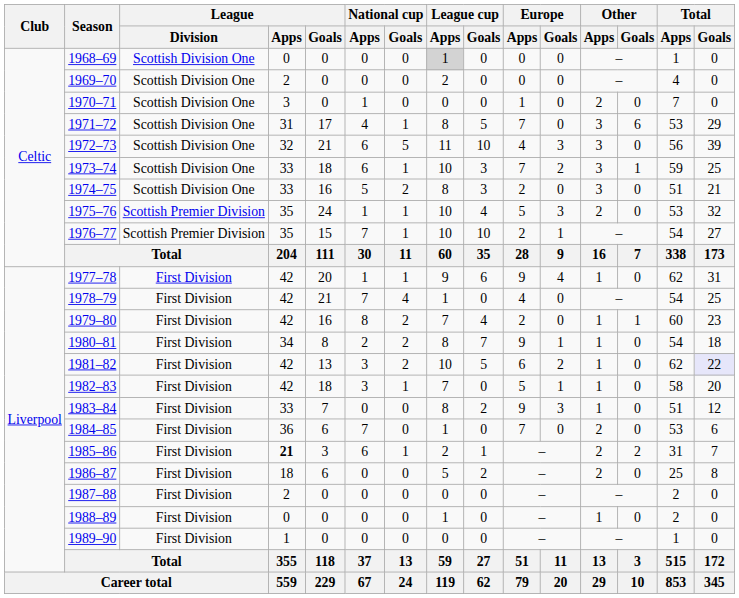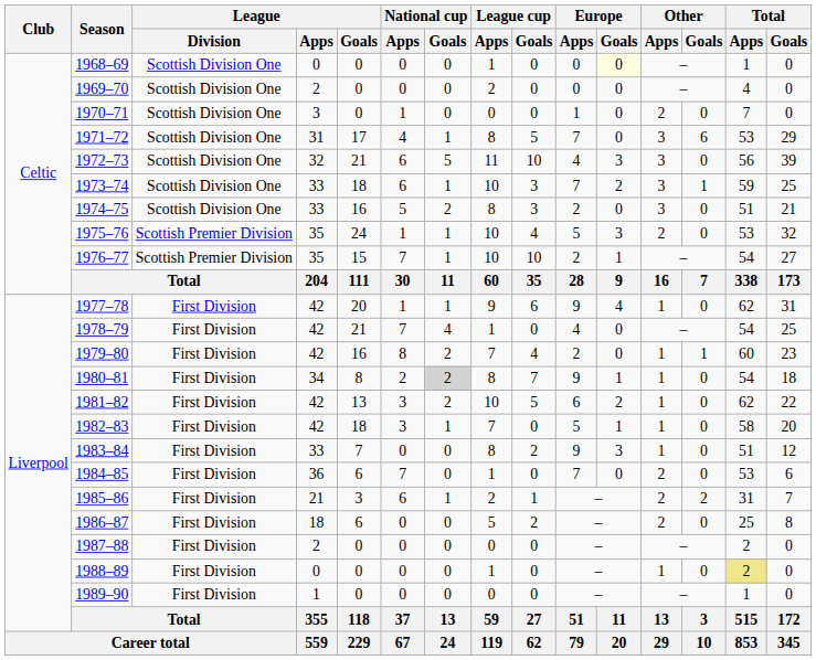1968–69 | League cup / Apps: lightgrey background -> no background
1968–69 | Europe / Goals: no background -> lightyellow background
1980–81 | National cup / Goals: no background -> lightgrey background
1981–82 | Total / Goals: lavender background -> no background
1985–86 | League / Apps: bold -> normal
1988–89 | Total / Apps: no background -> khaki background
